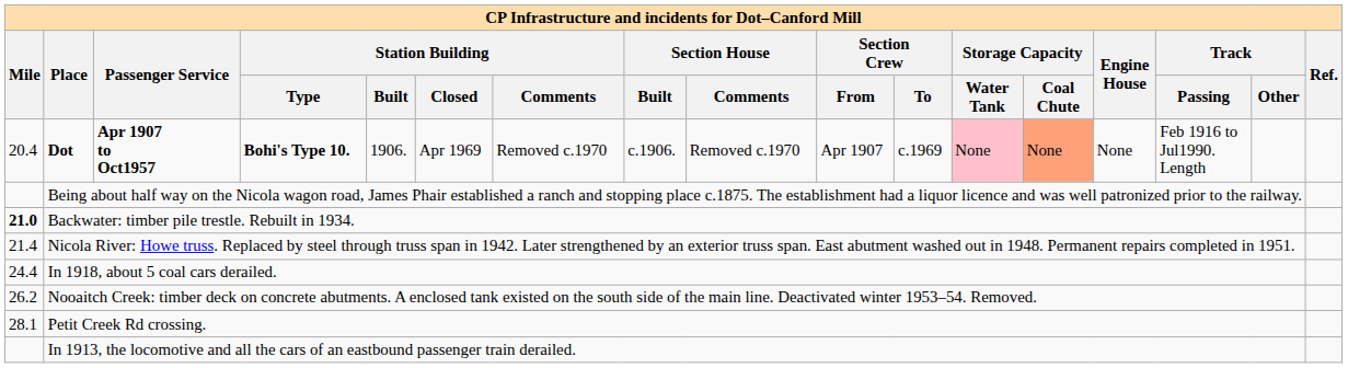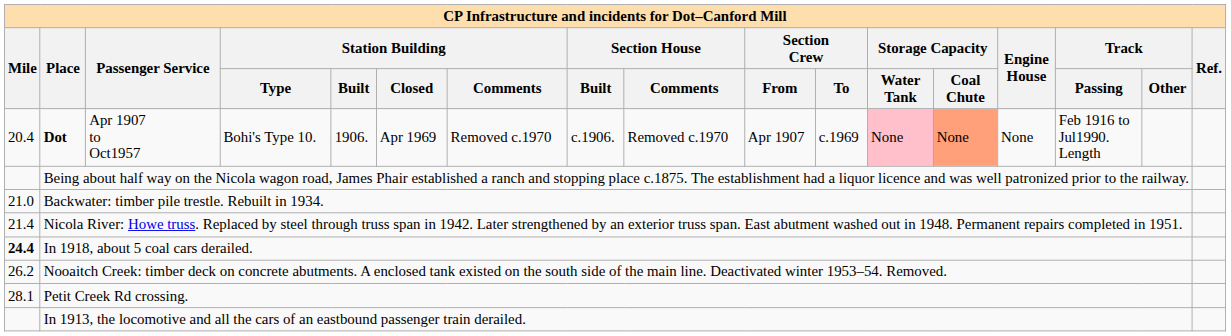Dot | Passenger Service: bold -> normal
Dot | Station Building / Type: bold -> normal
Backwater: timber pile trestle. Rebuilt in 1934. | Mile: bold -> normal
In 1918, about 5 coal cars derailed. | Mile: normal -> bold
